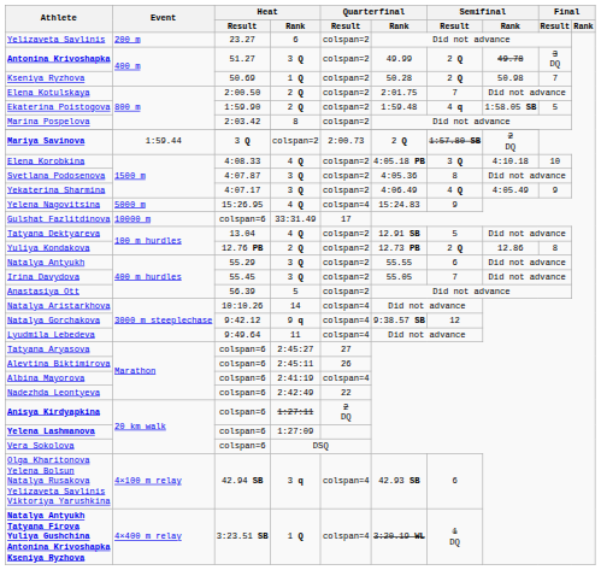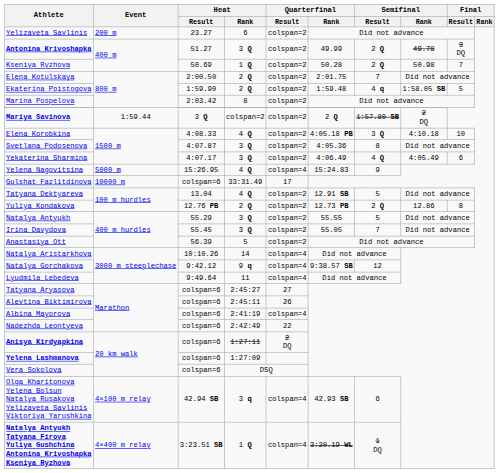Mariya Savinova | Quarterfinal / Result: 2:00.73 -> colspan=2
Yekaterina Sharmina | Final / Result: 9 -> 6
Natalya Antyukh | Semifinal / Result: 6 -> 5
